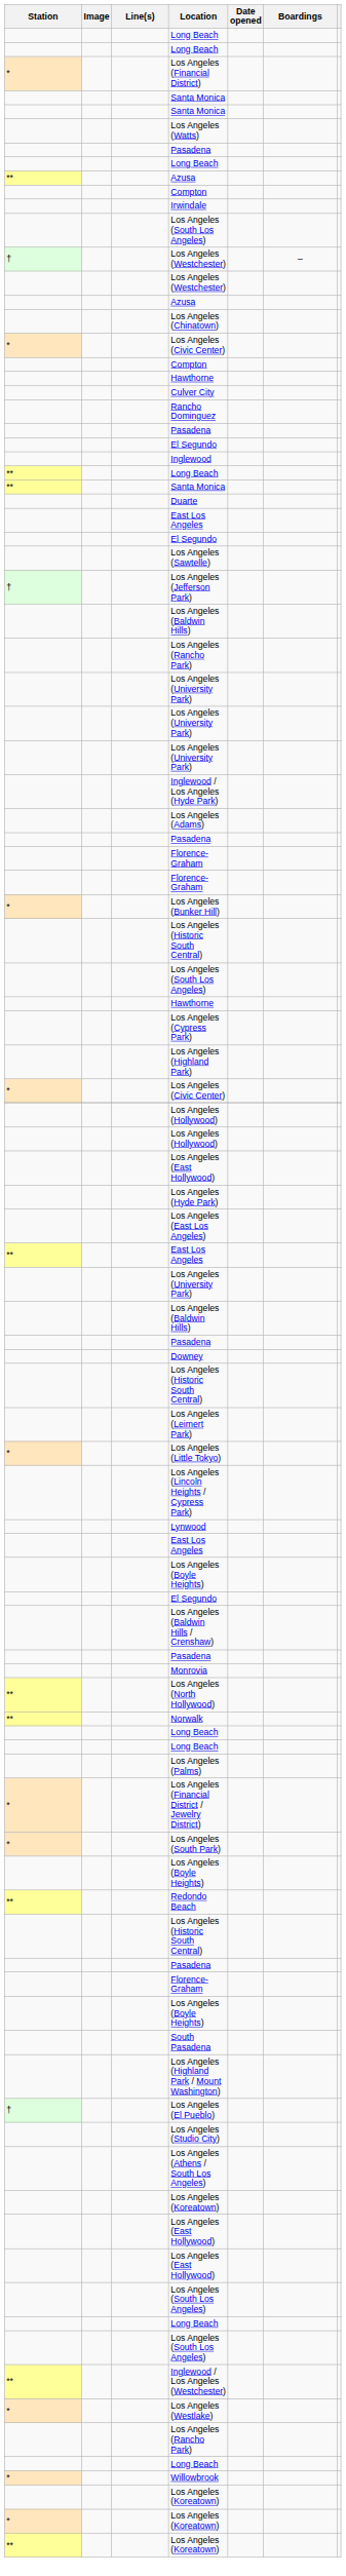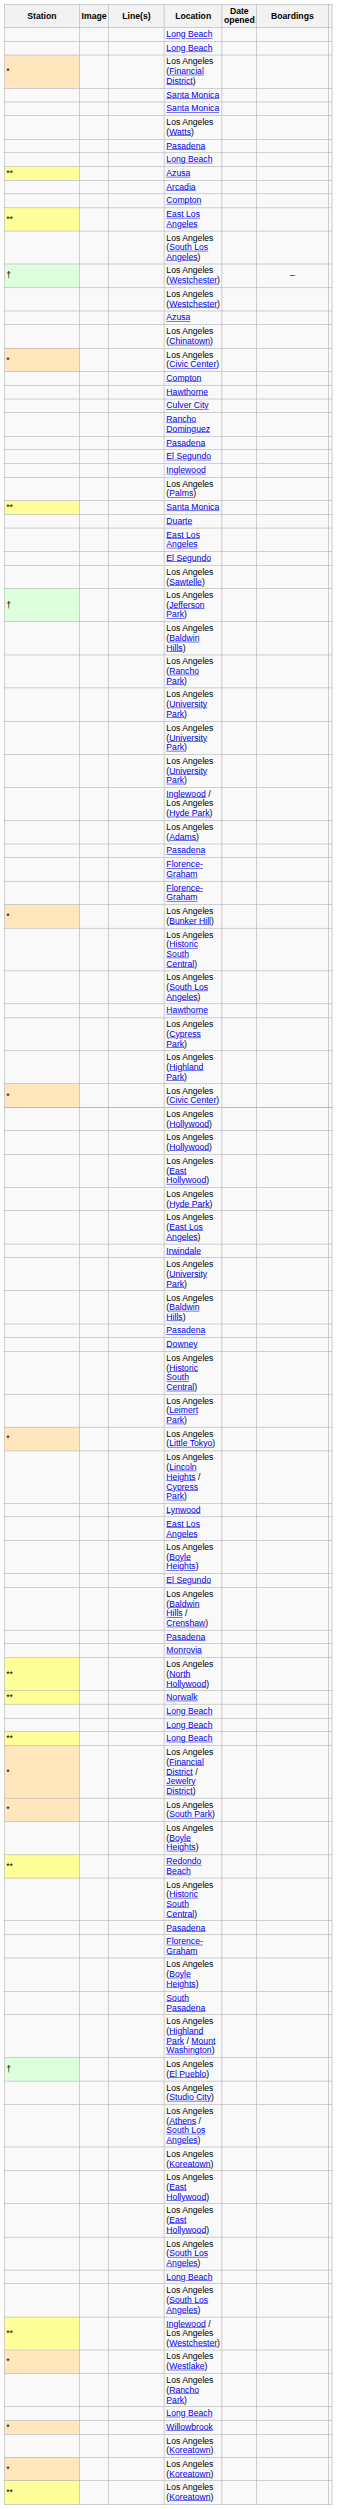+ row: Arcadia
rows swapped: ** / East Los Angeles <-> Irwindale
rows swapped: ** / Long Beach <-> Los Angeles (Palms)
